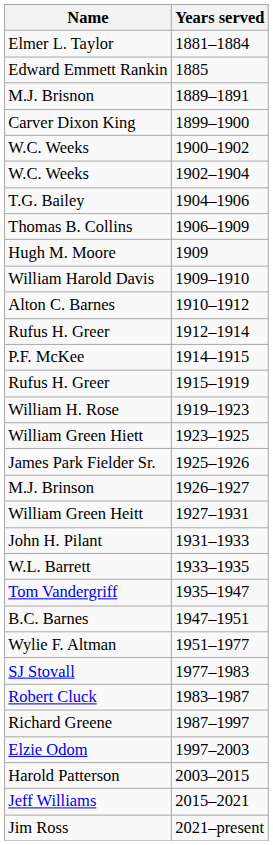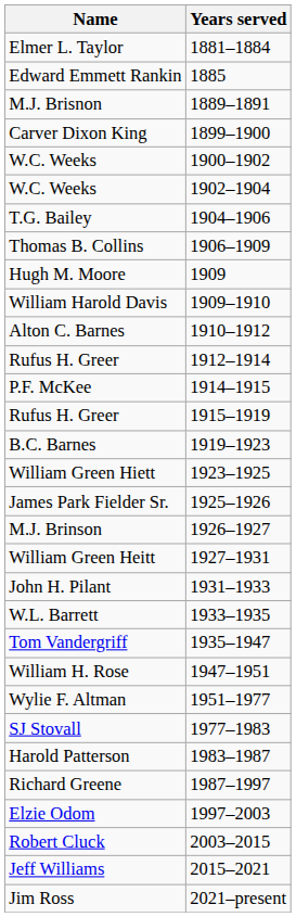row 16 | Name: William H. Rose -> B.C. Barnes
row 24 | Name: B.C. Barnes -> William H. Rose
row 27 | Name: Robert Cluck -> Harold Patterson
row 30 | Name: Harold Patterson -> Robert Cluck
